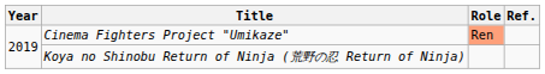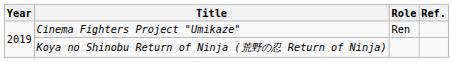Cinema Fighters Project "Umikaze" | Role: lightsalmon background -> no background
